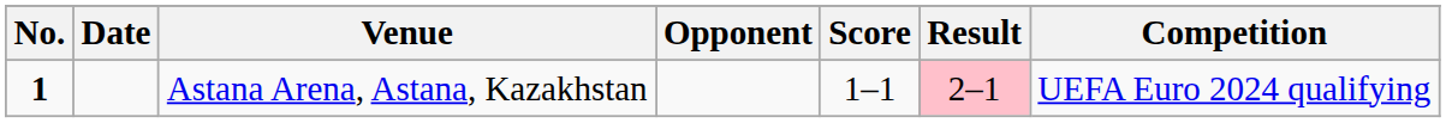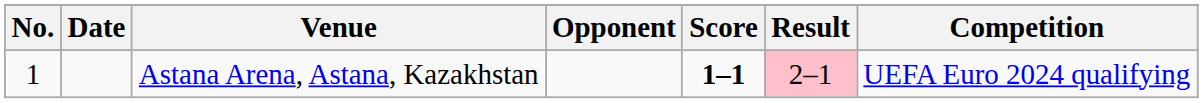Astana Arena, Astana, Kazakhstan | No.: bold -> normal
Astana Arena, Astana, Kazakhstan | Score: normal -> bold
